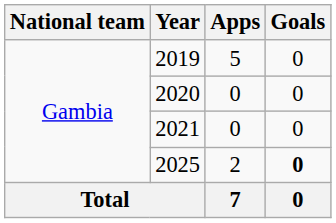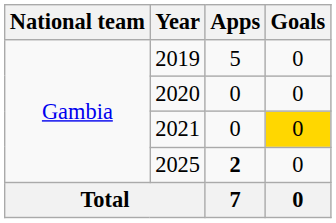2021 | Goals: no background -> gold background
2025 | Apps: normal -> bold
2025 | Goals: bold -> normal
